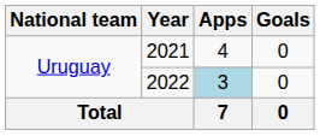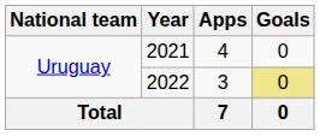2022 | Apps: lightblue background -> no background
2022 | Goals: no background -> khaki background
